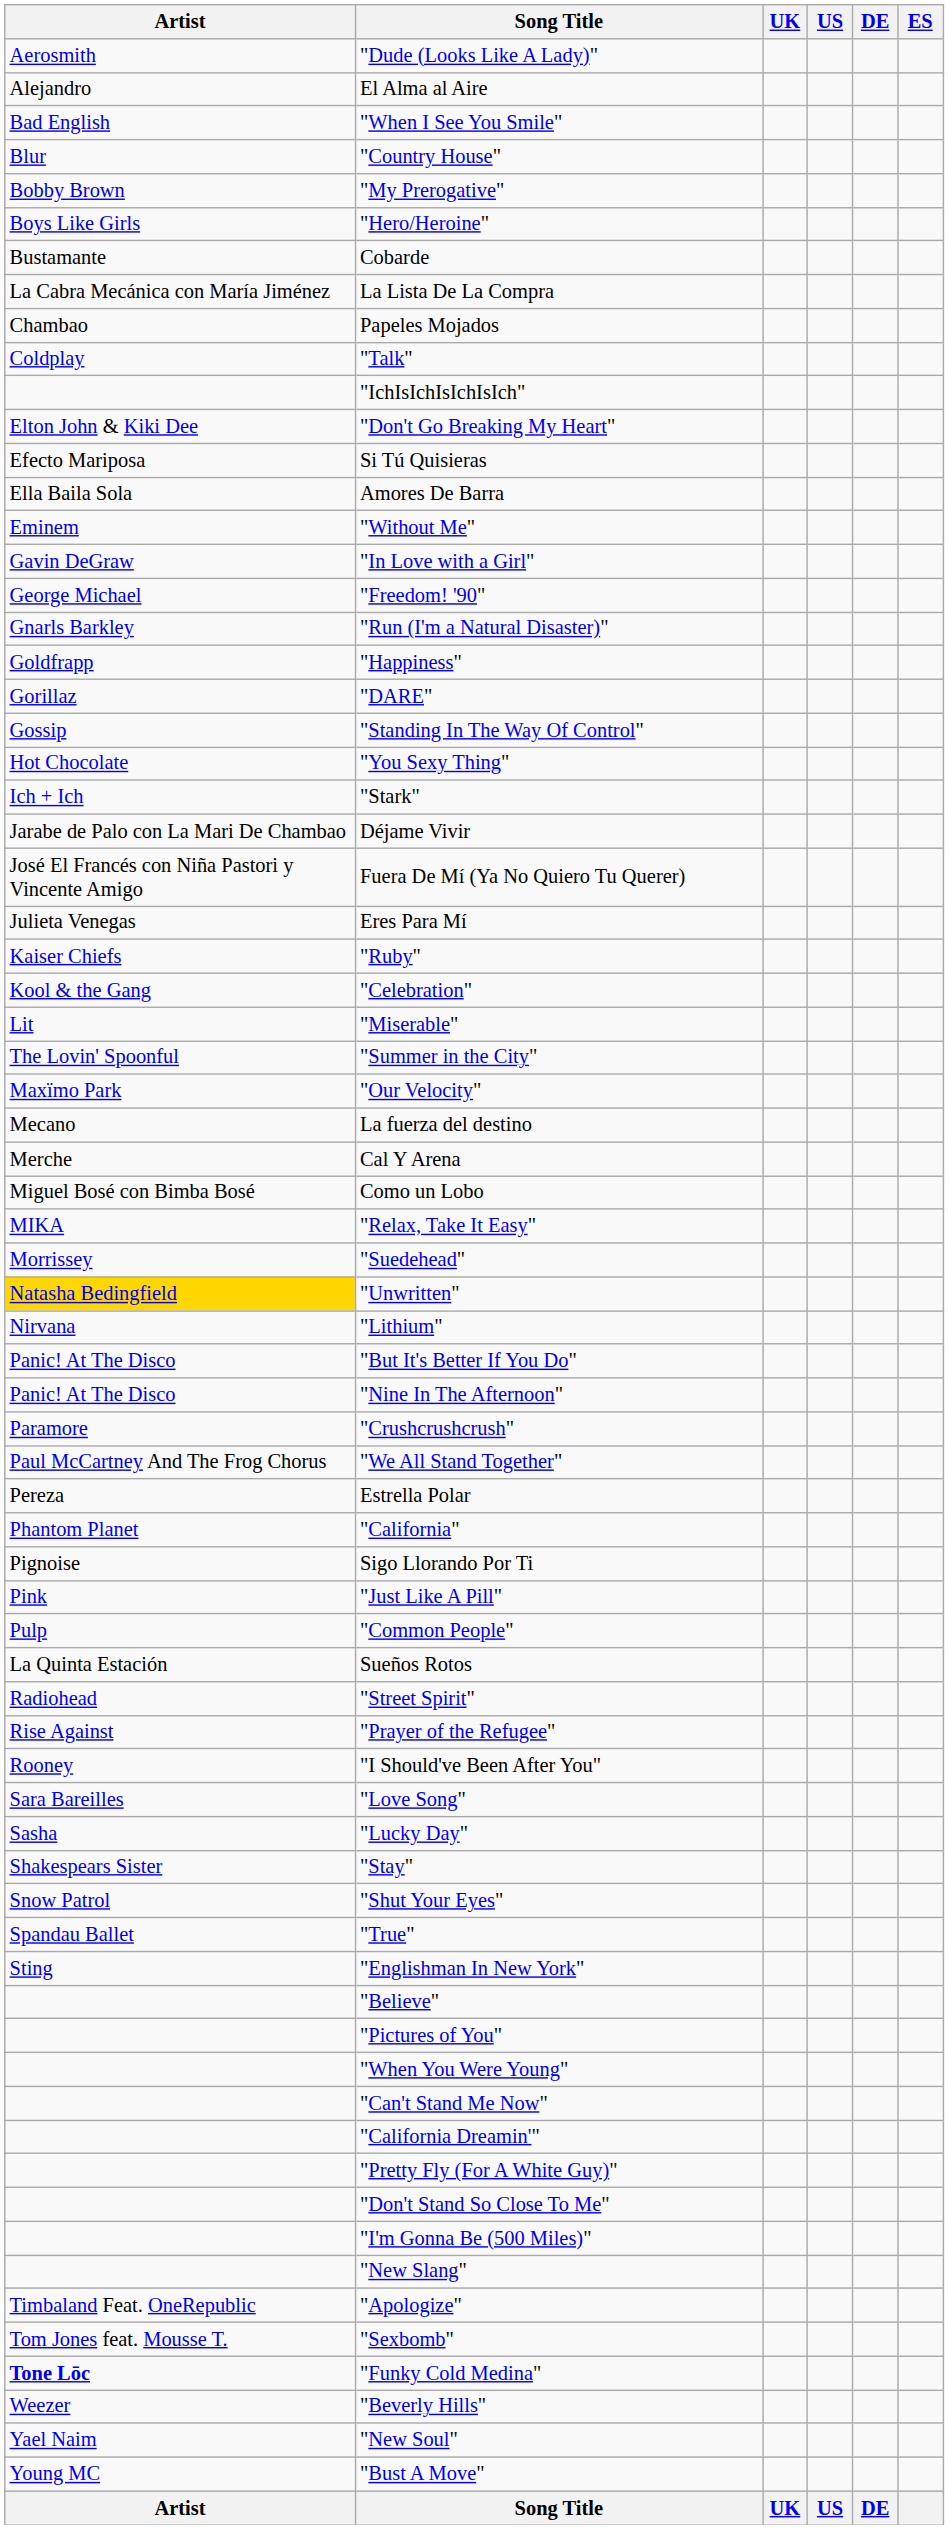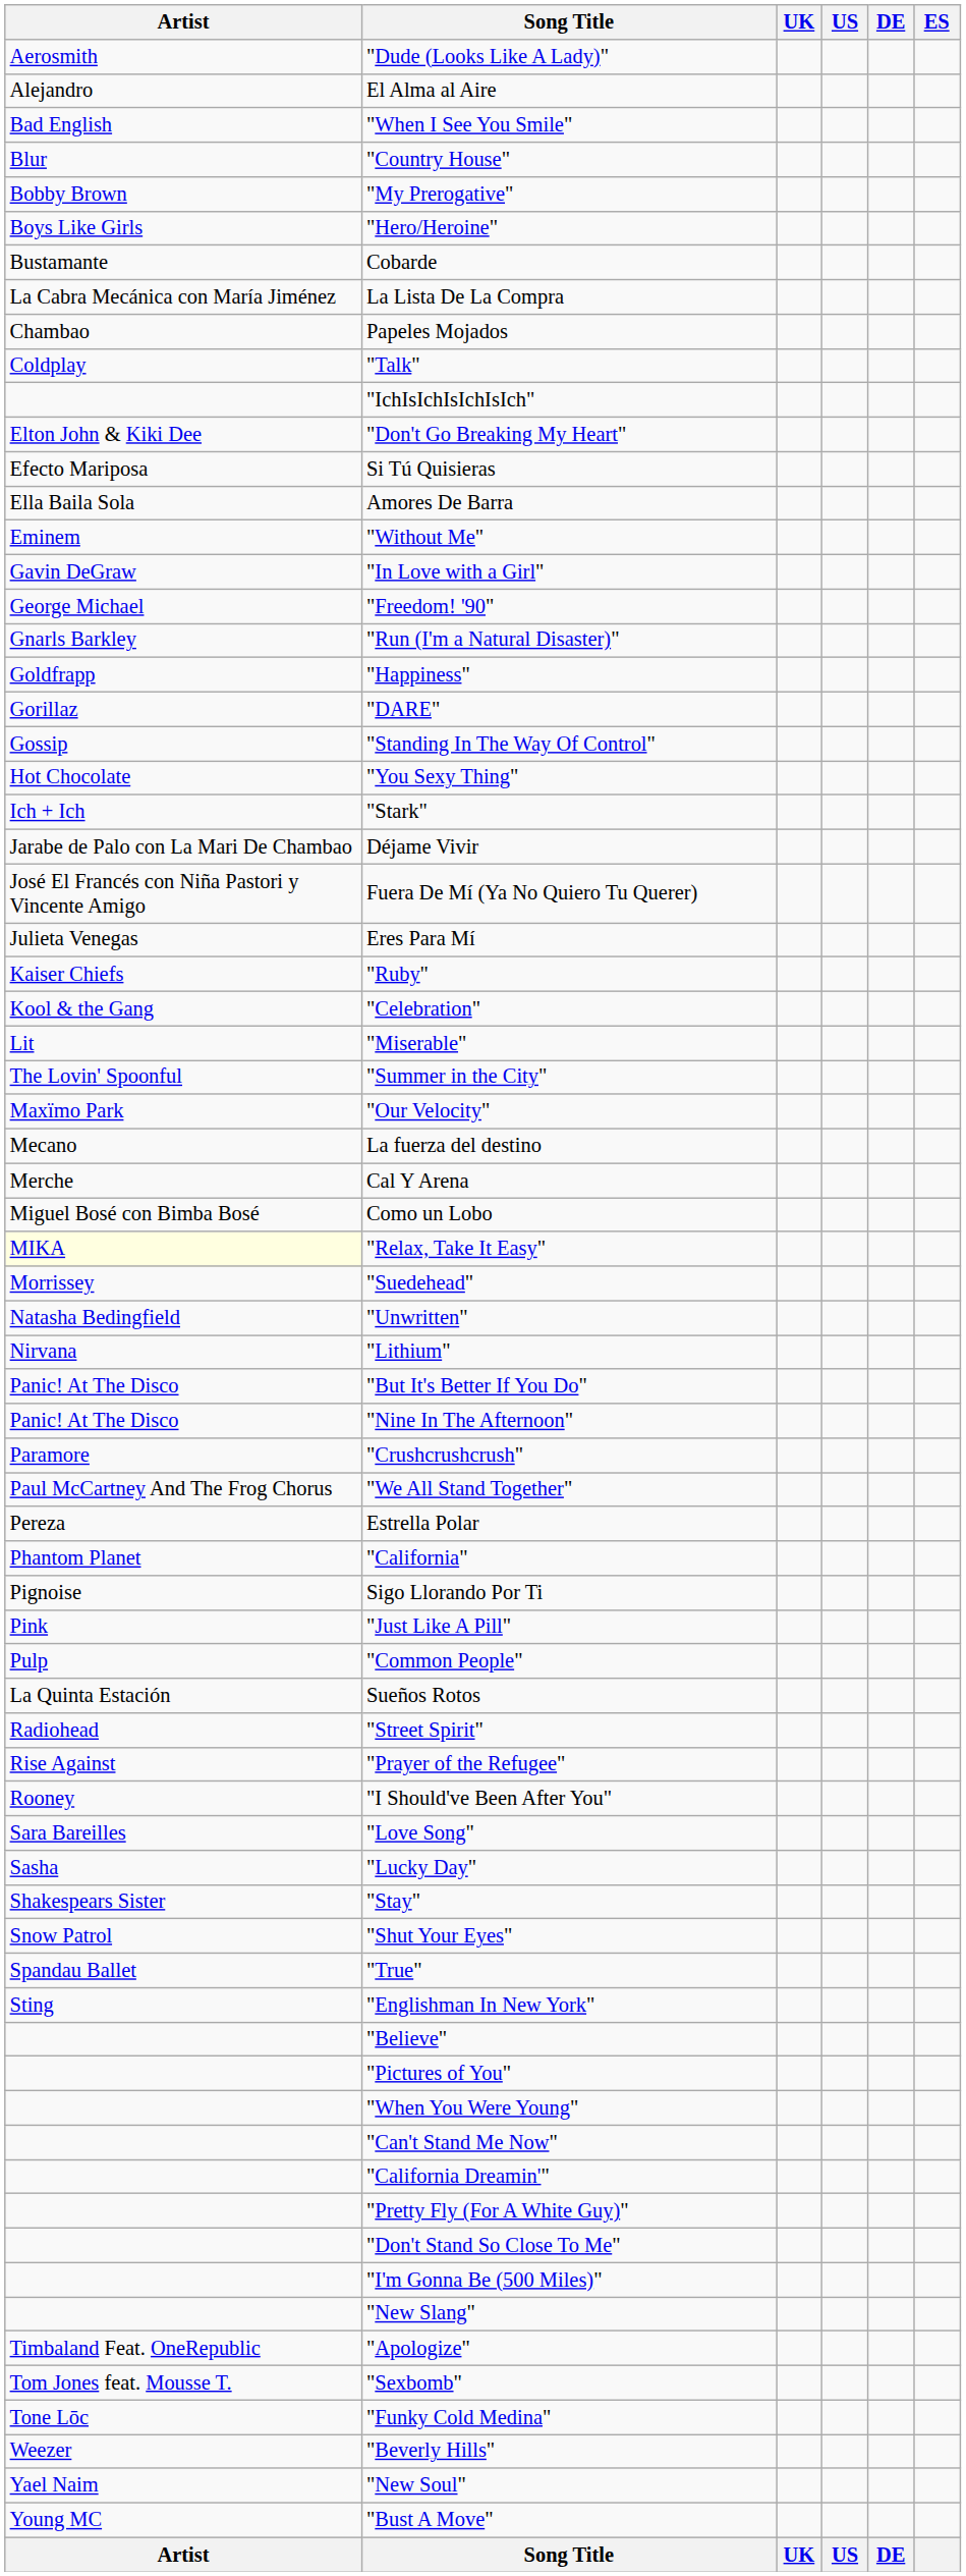"Relax, Take It Easy" | Artist: no background -> lightyellow background
"Unwritten" | Artist: gold background -> no background
"Funky Cold Medina" | Artist: bold -> normal
